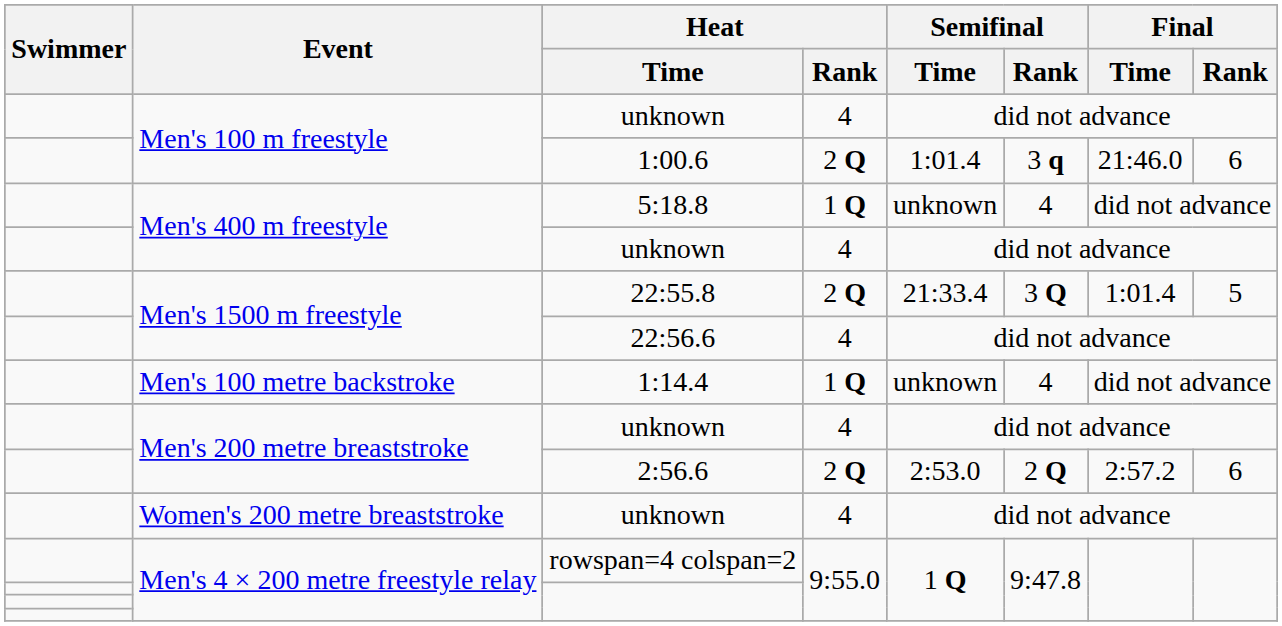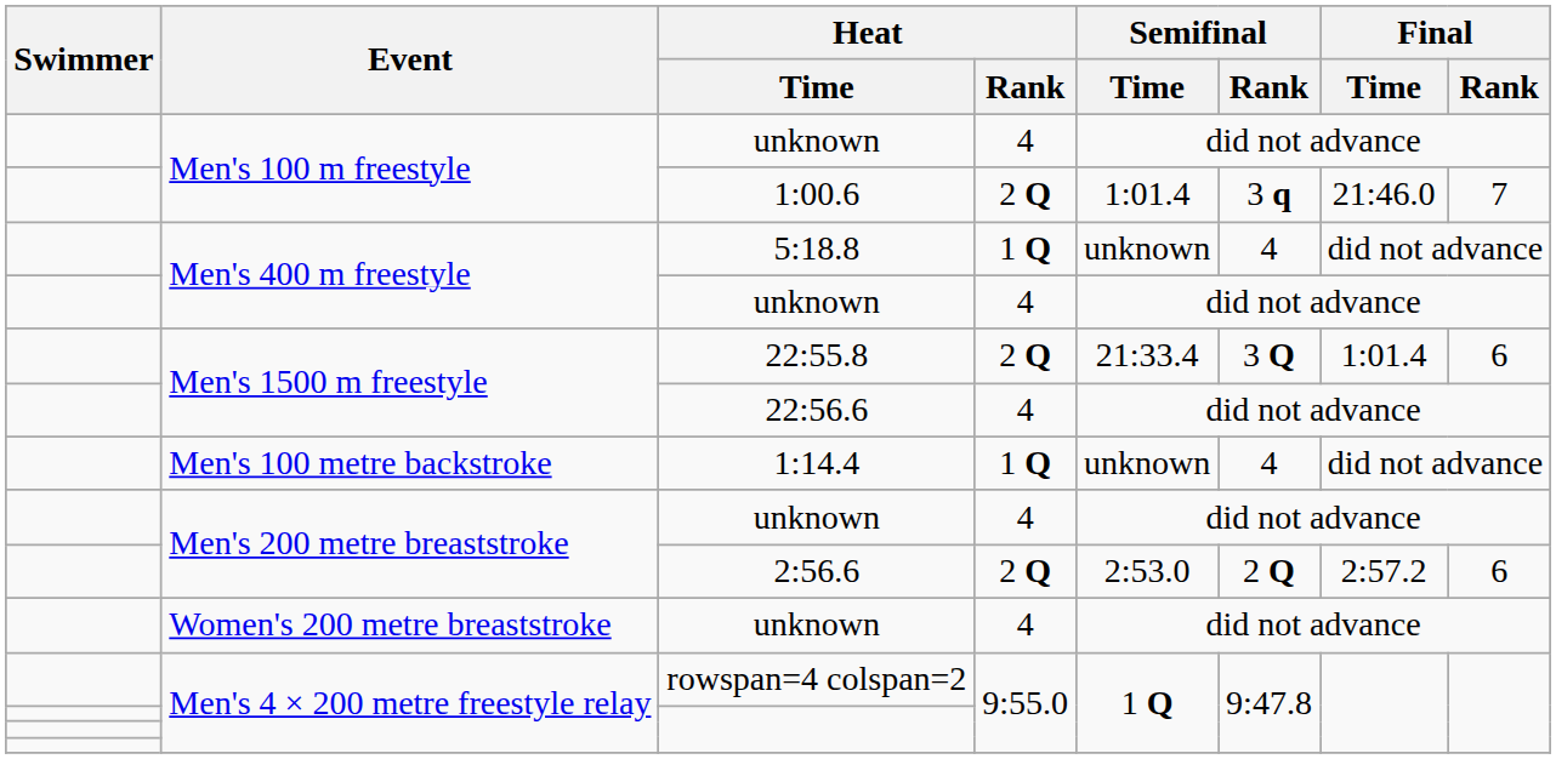1:00.6 | Final / Rank: 6 -> 7
22:55.8 | Final / Rank: 5 -> 6
